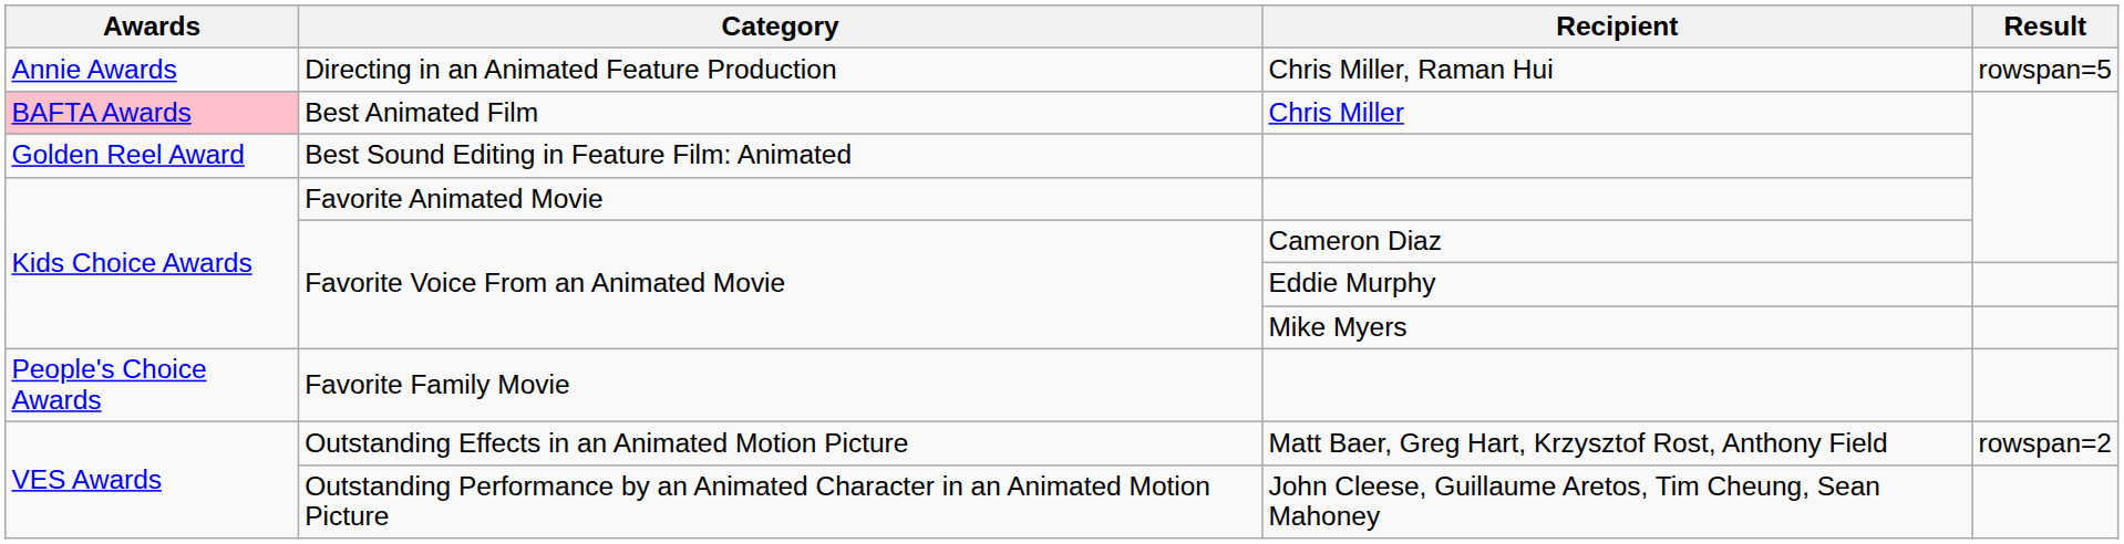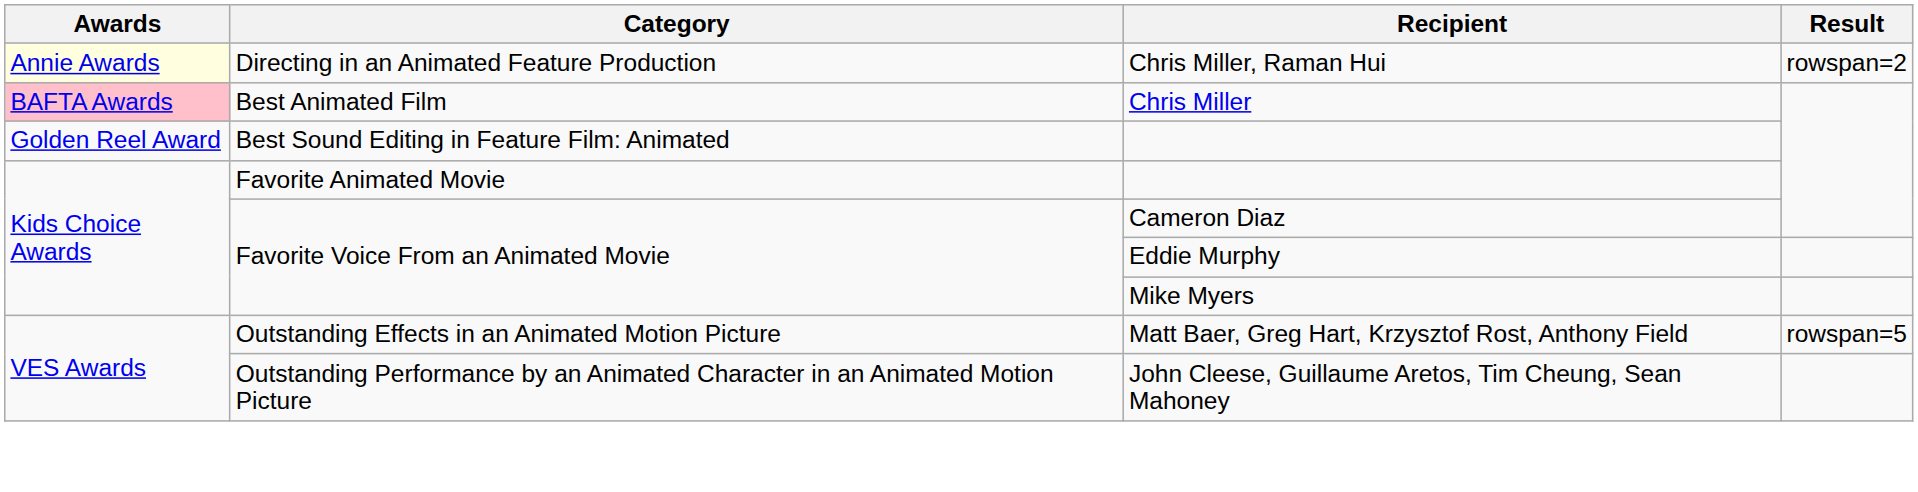Directing in an Animated Feature Production | Awards: no background -> lightyellow background
Directing in an Animated Feature Production | Result: rowspan=5 -> rowspan=2
- row: People's Choice Awards | Favorite Family Movie
Outstanding Effects in an Animated Motion Picture | Result: rowspan=2 -> rowspan=5
